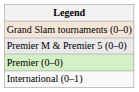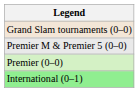row 5 | column 1: no background -> lightgreen background
